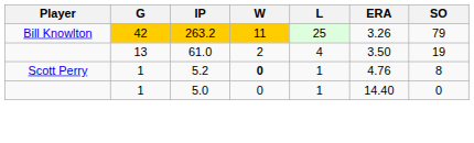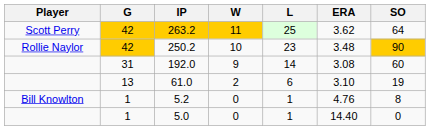263.2 | Player: Bill Knowlton -> Scott Perry
263.2 | ERA: 3.26 -> 3.62
263.2 | SO: 79 -> 64
+ row: Rollie Naylor | 42 | 250.2 | 10 | 23 | 3.48 | 90
+ row: 31 | 192.0 | 9 | 14 | 3.08 | 60
61.0 | L: 4 -> 6
61.0 | ERA: 3.50 -> 3.10
5.2 | Player: Scott Perry -> Bill Knowlton
5.2 | W: bold -> normal
